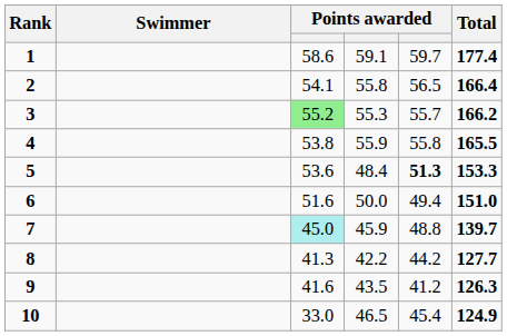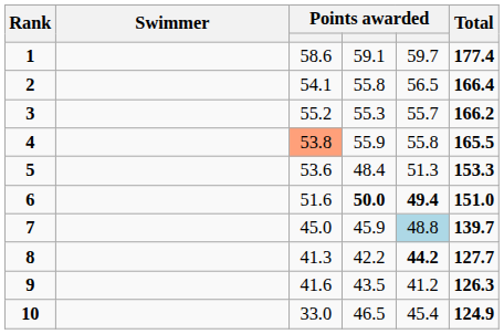3 | column 3: lightgreen background -> no background
4 | column 3: no background -> lightsalmon background
5 | column 5: bold -> normal
6 | column 4: normal -> bold
6 | column 5: normal -> bold
7 | column 3: paleturquoise background -> no background
7 | column 5: no background -> lightblue background
8 | column 5: normal -> bold
